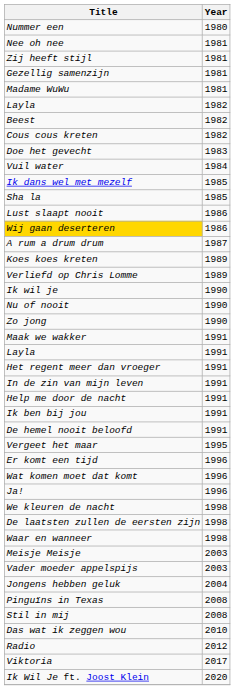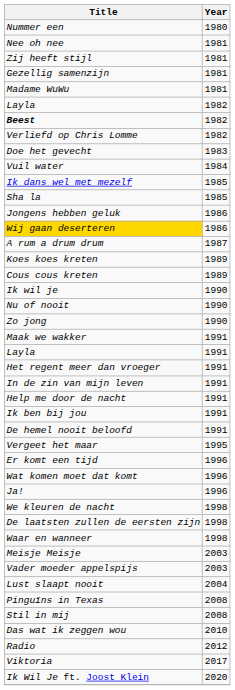row 8 | Title: normal -> bold
row 9 | Title: Cous cous kreten -> Verliefd op Chris Lomme
row 14 | Title: Lust slaapt nooit -> Jongens hebben geluk
row 18 | Title: Verliefd op Chris Lomme -> Cous cous kreten
row 38 | Title: Jongens hebben geluk -> Lust slaapt nooit
